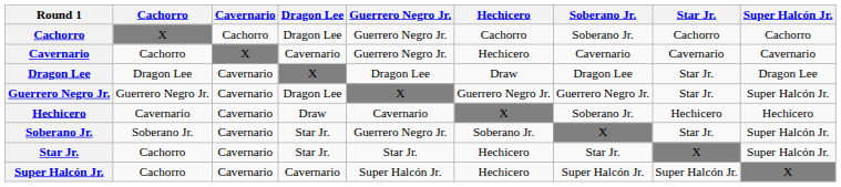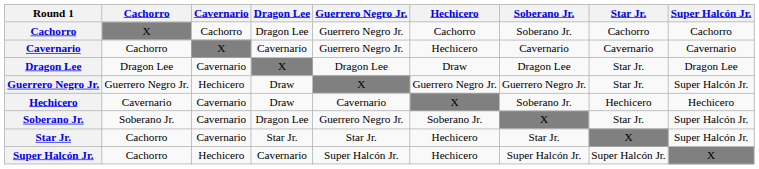row 5 | Cavernario: Cavernario -> Hechicero
row 5 | Dragon Lee: Dragon Lee -> Draw
row 7 | Dragon Lee: Star Jr. -> Dragon Lee
row 9 | Cavernario: Cavernario -> Hechicero
